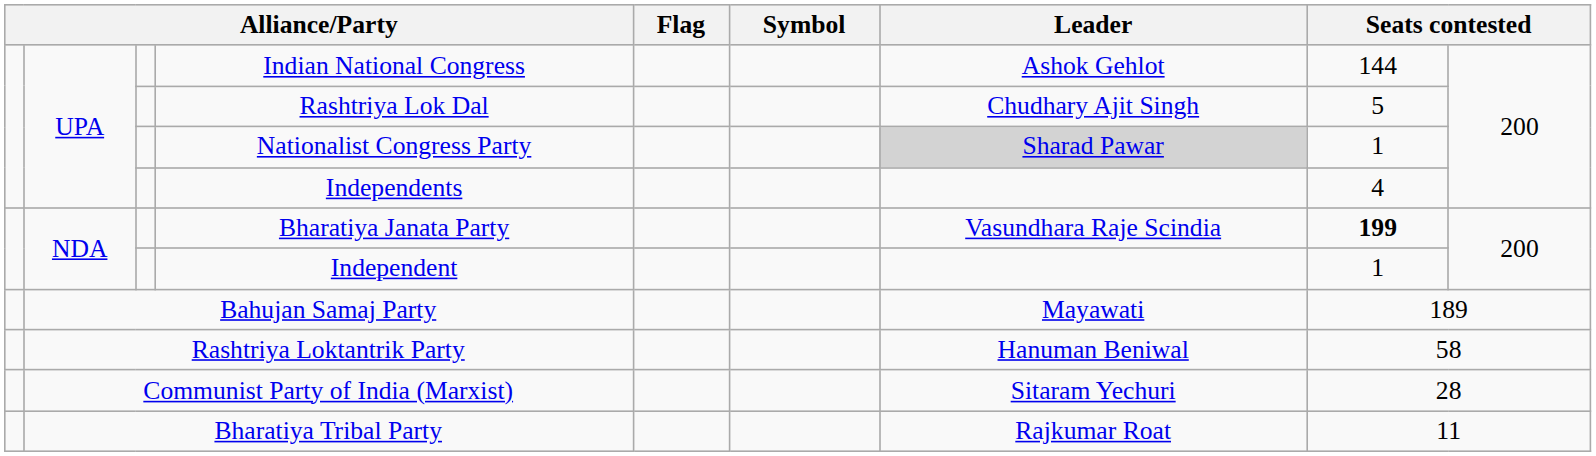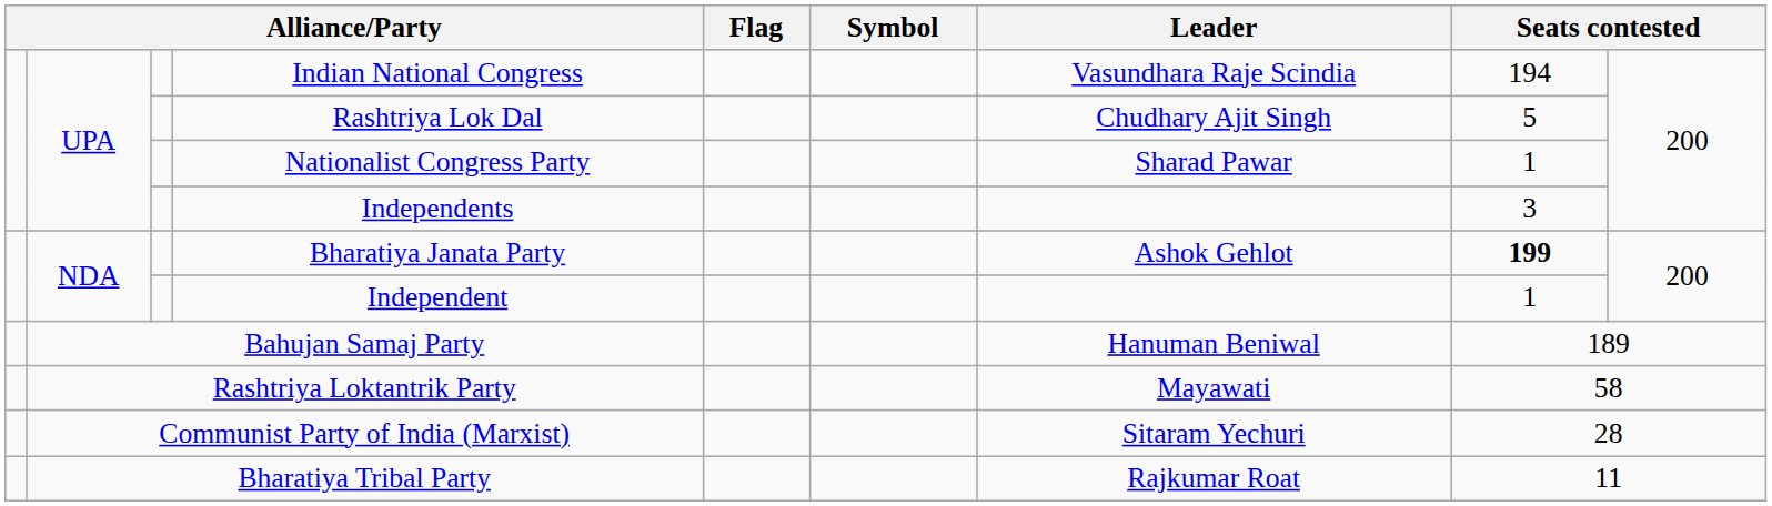Indian National Congress | Leader: Ashok Gehlot -> Vasundhara Raje Scindia
Indian National Congress | column 8: 144 -> 194
Nationalist Congress Party | Leader: lightgrey background -> no background
Independents | column 8: 4 -> 3
Bharatiya Janata Party | Leader: Vasundhara Raje Scindia -> Ashok Gehlot
Bahujan Samaj Party | Leader: Mayawati -> Hanuman Beniwal
Rashtriya Loktantrik Party | Leader: Hanuman Beniwal -> Mayawati
